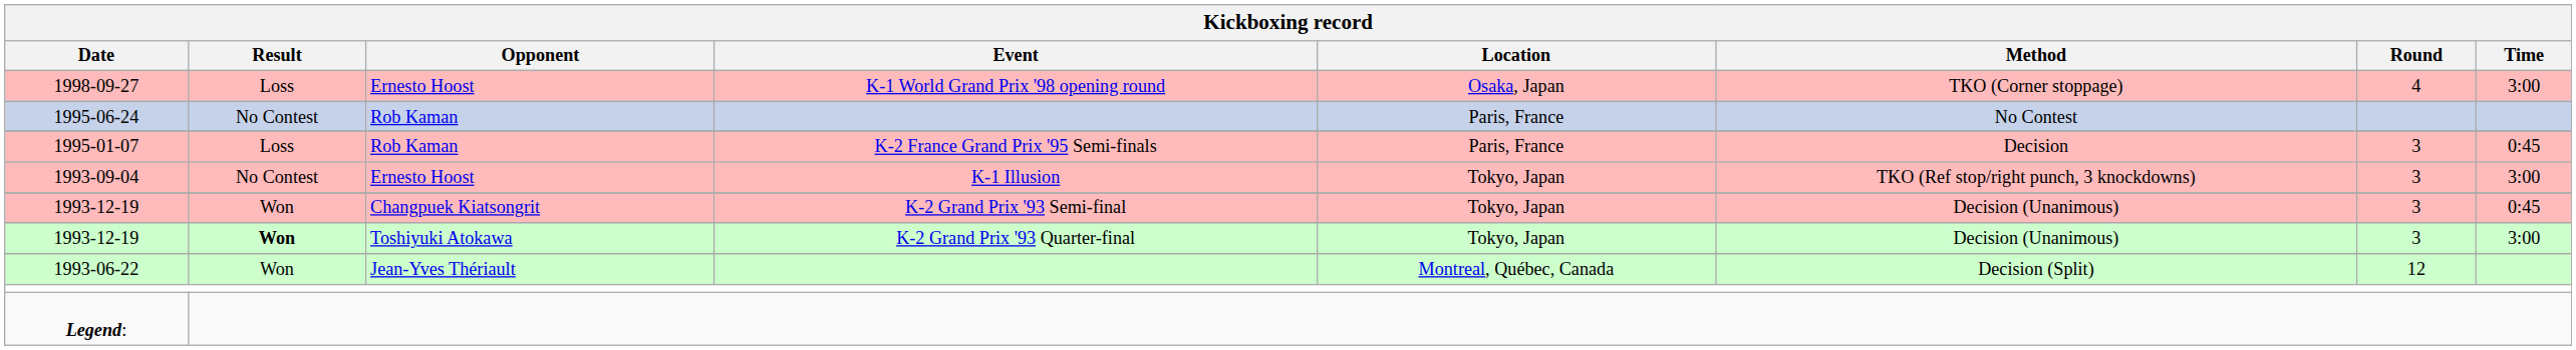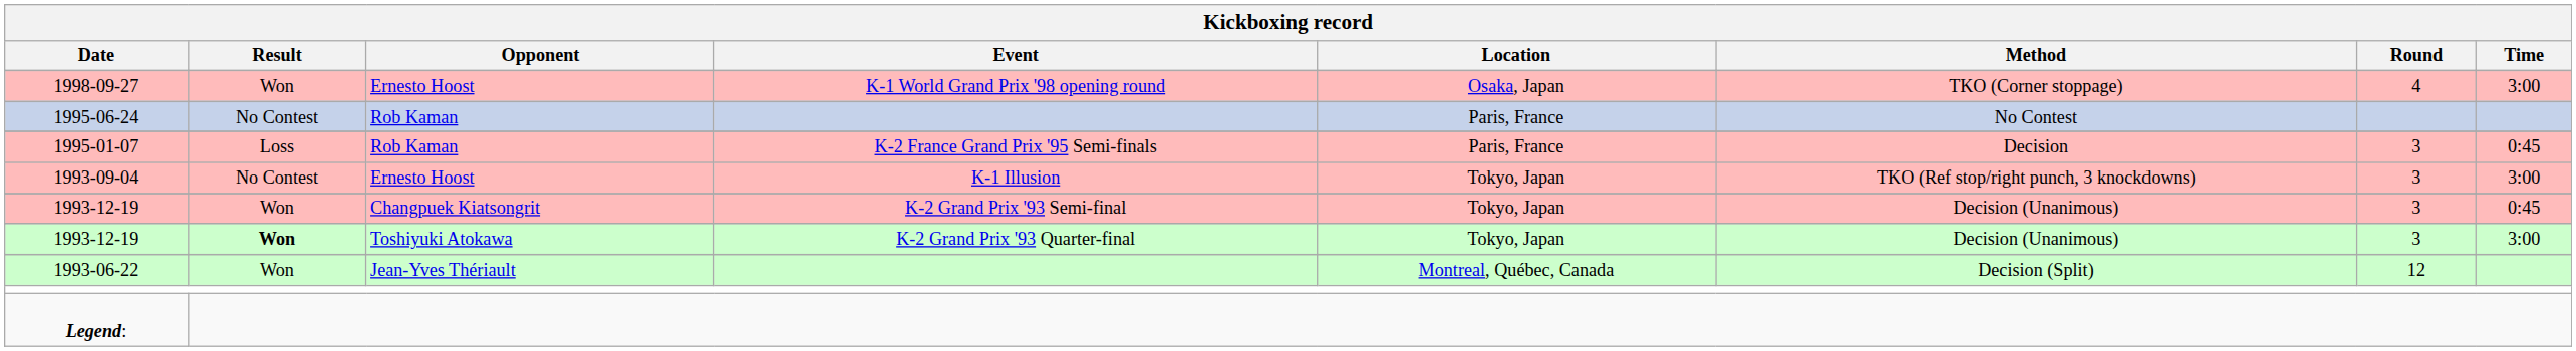1998-09-27 | Result: Loss -> Won
